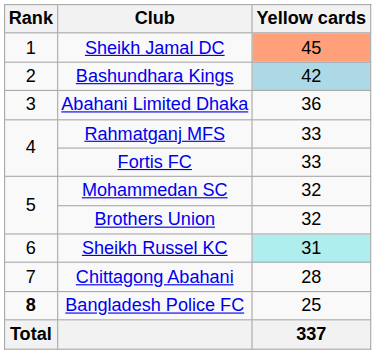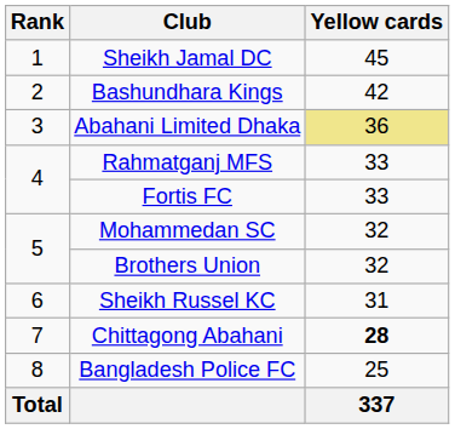Sheikh Jamal DC | Yellow cards: lightsalmon background -> no background
Bashundhara Kings | Yellow cards: lightblue background -> no background
Abahani Limited Dhaka | Yellow cards: no background -> khaki background
Sheikh Russel KC | Yellow cards: paleturquoise background -> no background
Chittagong Abahani | Yellow cards: normal -> bold
Bangladesh Police FC | Rank: bold -> normal
